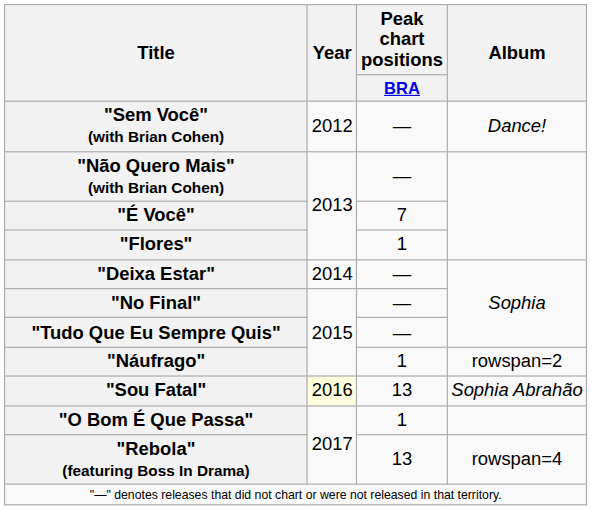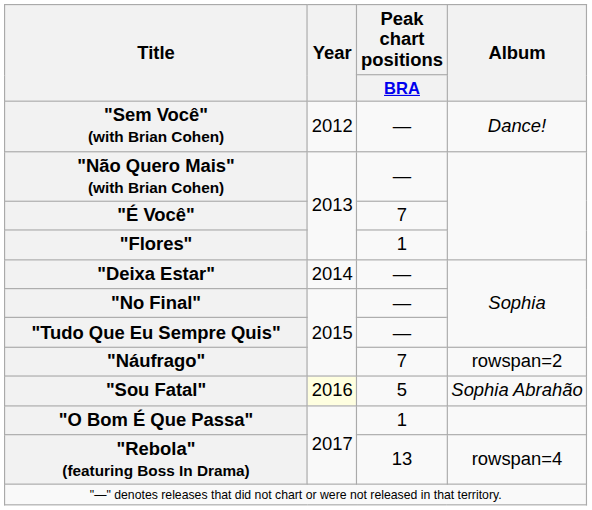"Náufrago" | Peak chart positions / BRA: 1 -> 7
"Sou Fatal" | Peak chart positions / BRA: 13 -> 5
